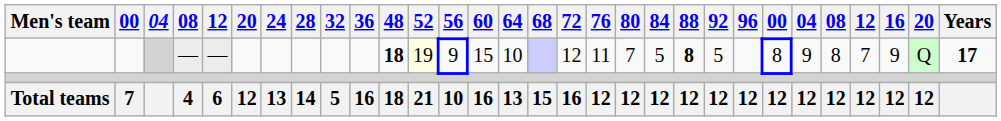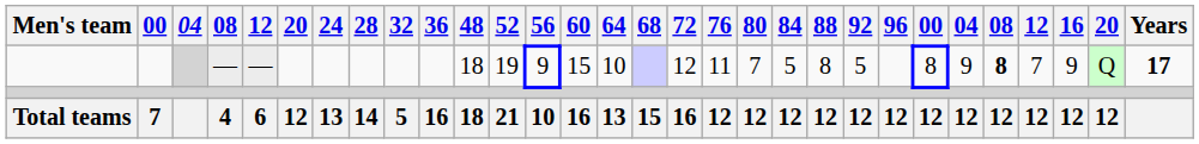row 2 | 48: bold -> normal
row 2 | 52: lightyellow background -> no background
row 2 | 88: bold -> normal
row 2 | column 26: normal -> bold
